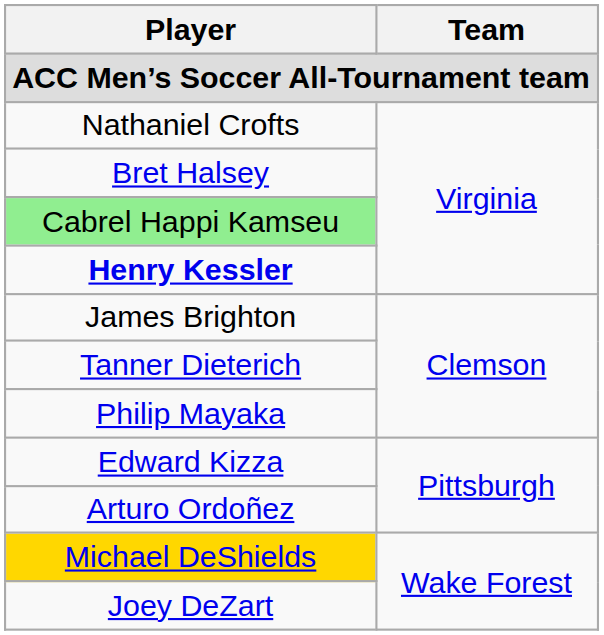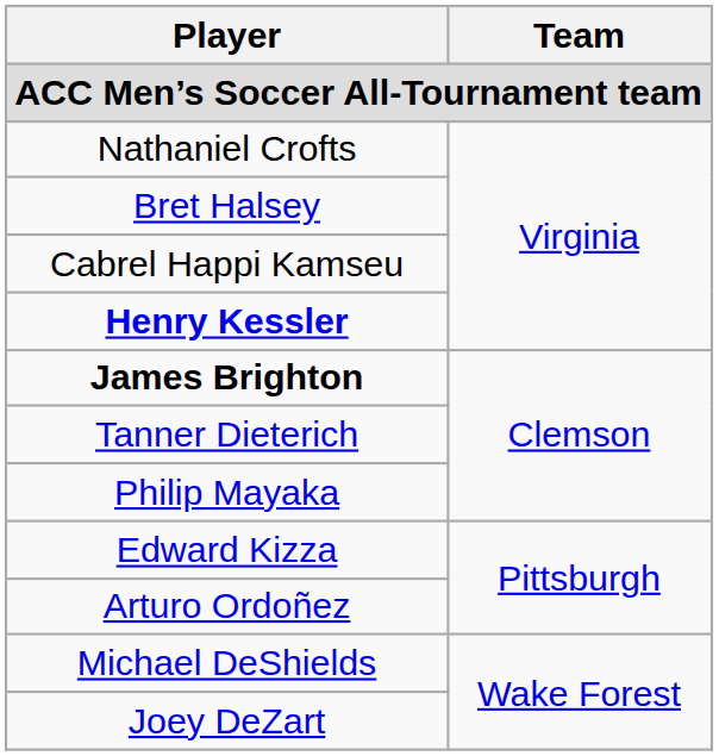Cabrel Happi Kamseu | Player: lightgreen background -> no background
James Brighton | Player: normal -> bold
Michael DeShields | Player: gold background -> no background
